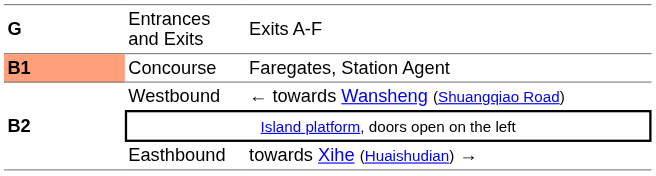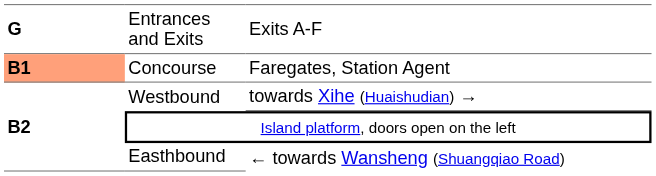Westbound | column 3: ← towards Wansheng (Shuangqiao Road) -> towards Xihe (Huaishudian) →
Easthbound | column 3: towards Xihe (Huaishudian) → -> ← towards Wansheng (Shuangqiao Road)
